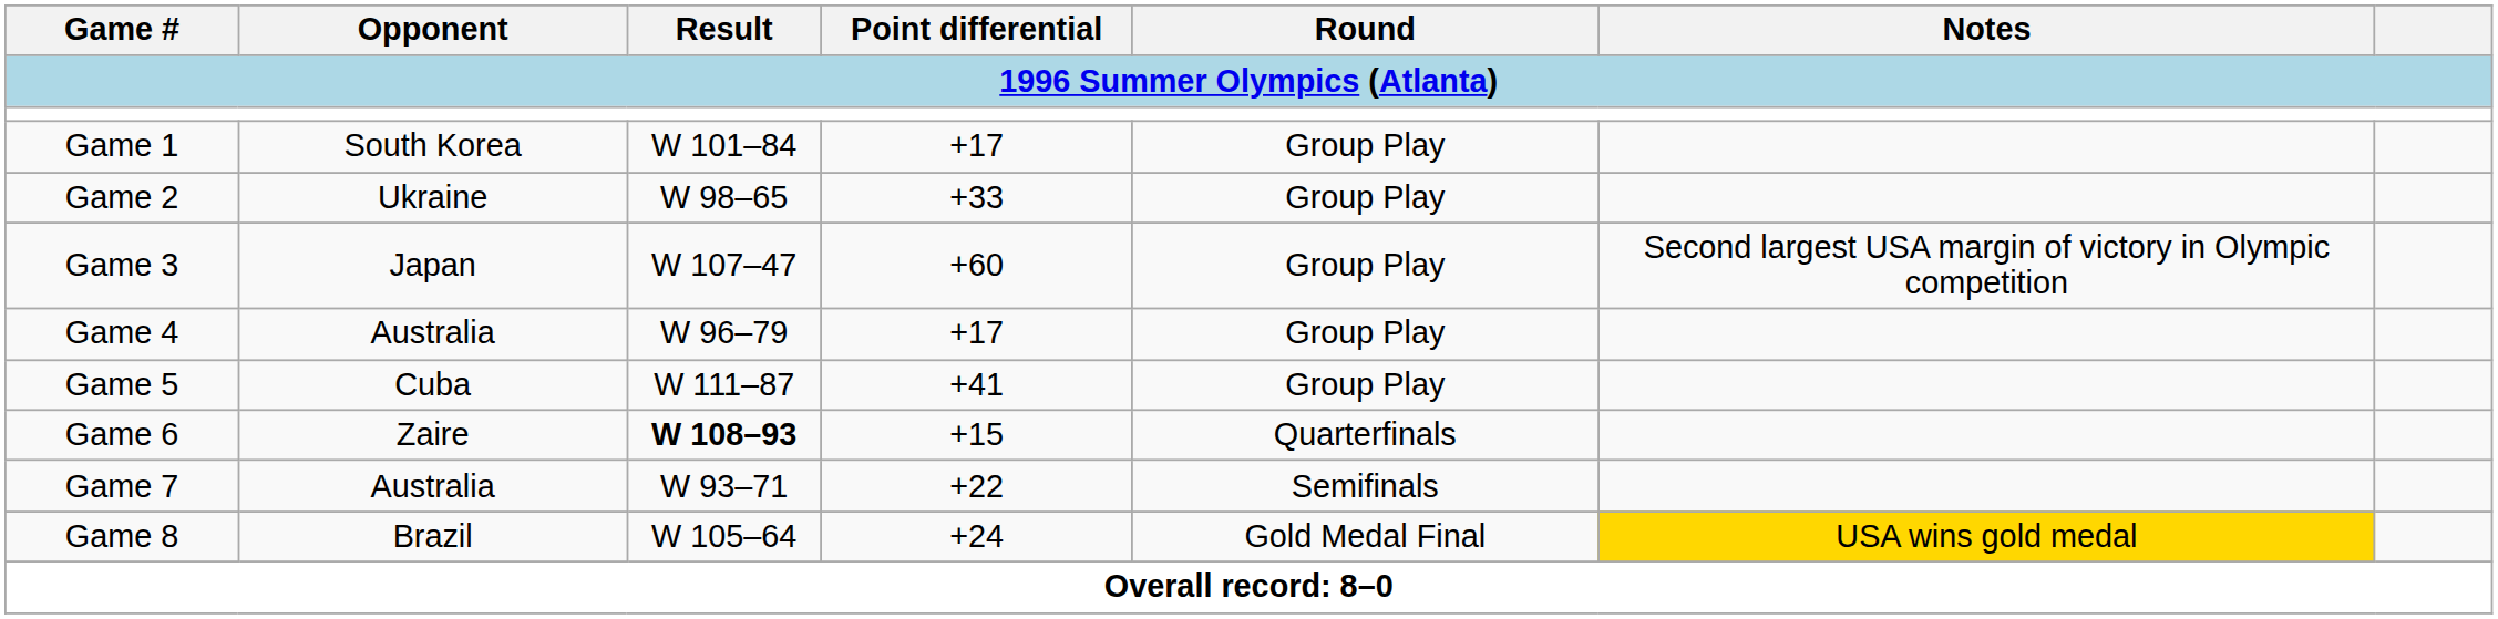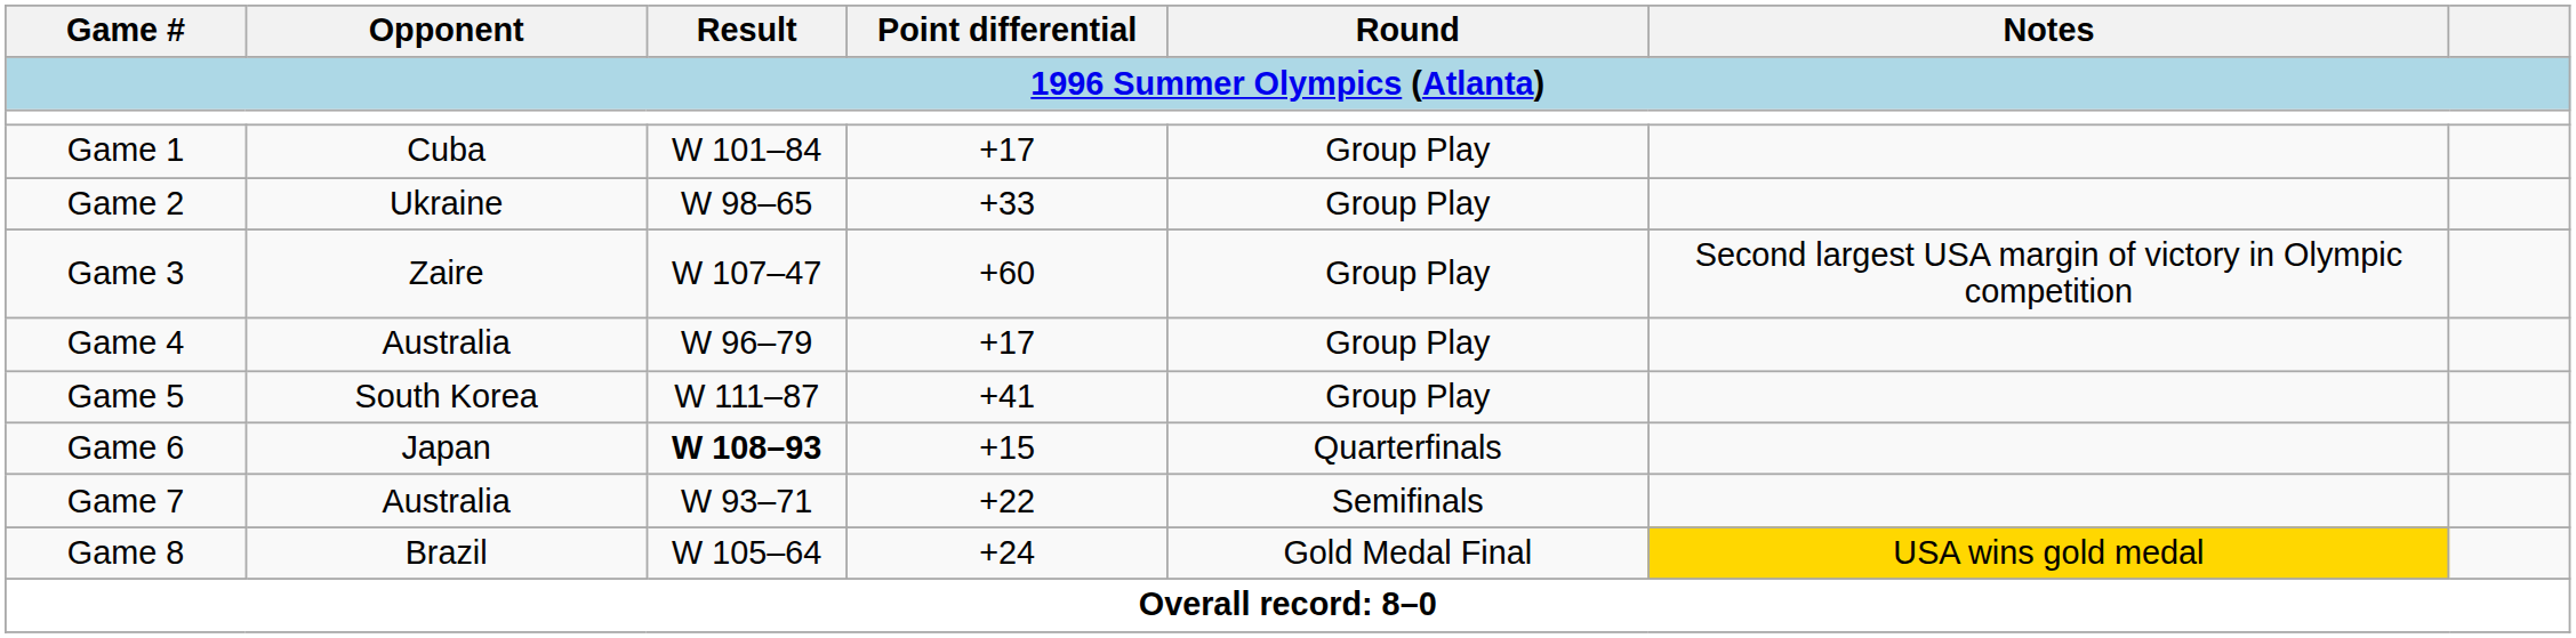Game 1 | Opponent: South Korea -> Cuba
Game 3 | Opponent: Japan -> Zaire
Game 5 | Opponent: Cuba -> South Korea
Game 6 | Opponent: Zaire -> Japan
